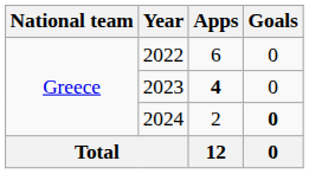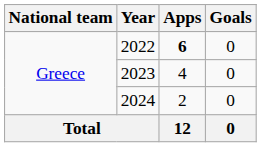2022 | Apps: normal -> bold
2023 | Apps: bold -> normal
2024 | Goals: bold -> normal
